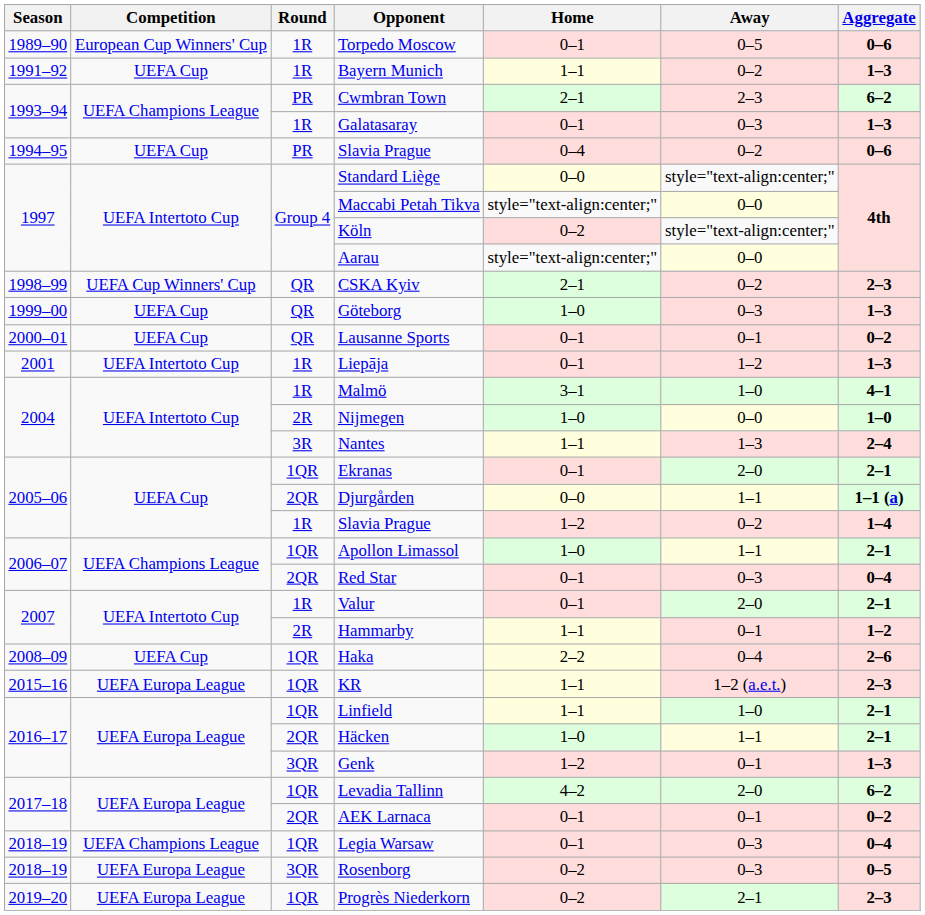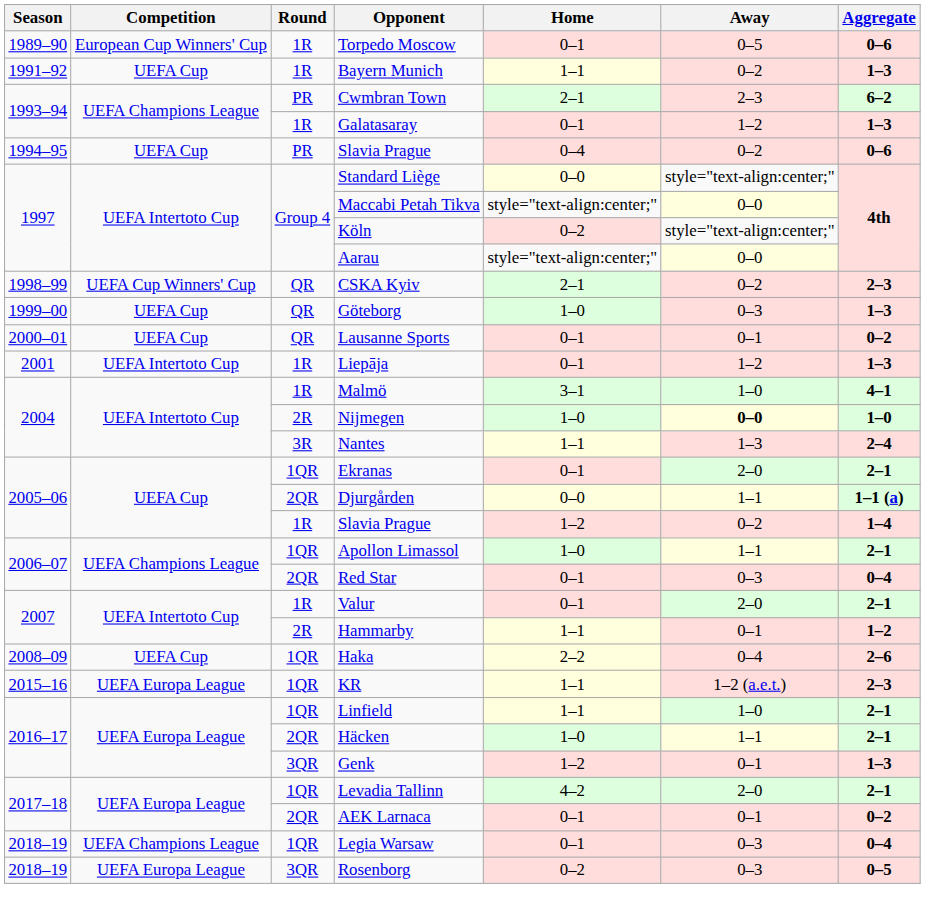Galatasaray | Away: 0–3 -> 1–2
Nijmegen | Away: normal -> bold
Levadia Tallinn | Aggregate: 6–2 -> 2–1
- row: 2019–20 | UEFA Europa League | 1QR | Progrès Niederkorn | 0–2 | 2–1 | 2–3
